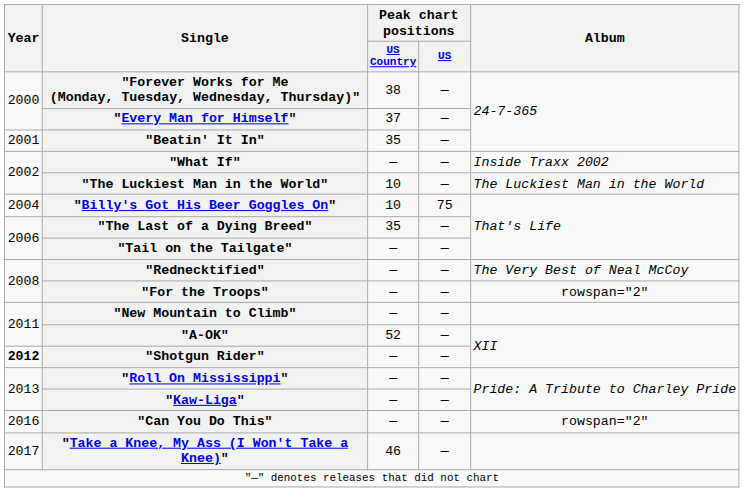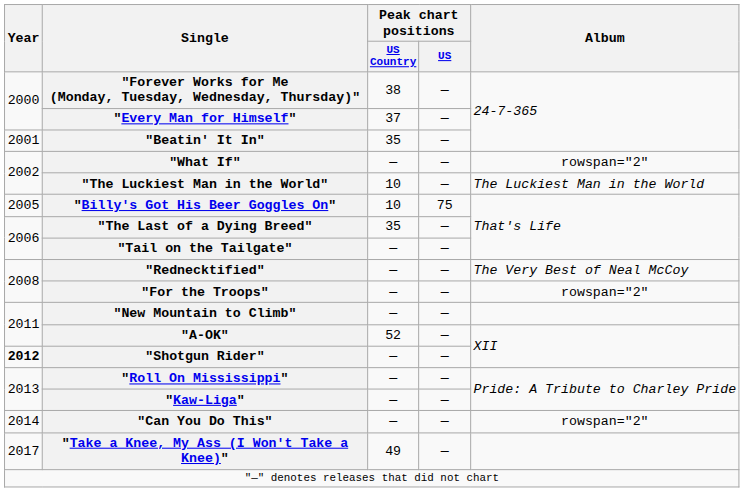"What If" | Album: Inside Traxx 2002 -> rowspan="2"
"Billy's Got His Beer Goggles On" | Year: 2004 -> 2005
"Can You Do This" | Year: 2016 -> 2014
"Take a Knee, My Ass (I Won't Take a Knee)" | Peak chart positions / US Country: 46 -> 49
